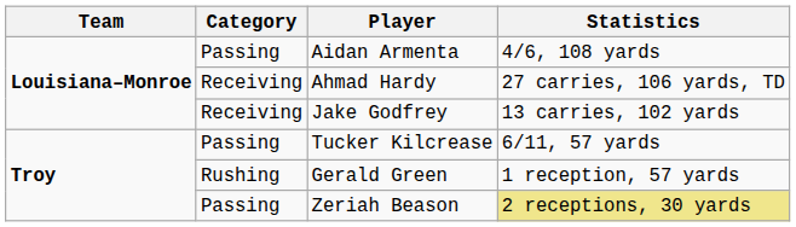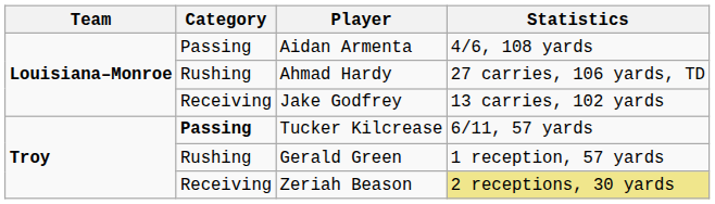Ahmad Hardy | Category: Receiving -> Rushing
Tucker Kilcrease | Category: normal -> bold
Zeriah Beason | Category: Passing -> Receiving
